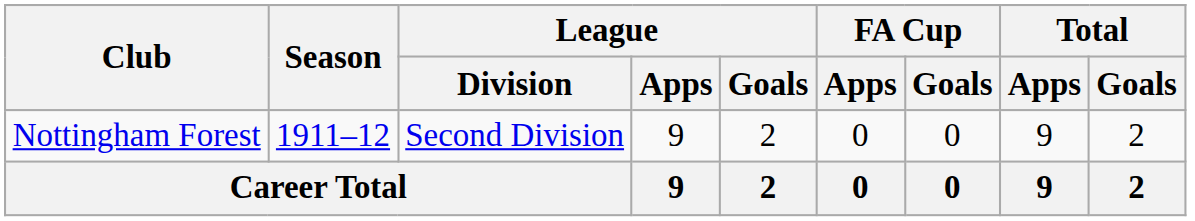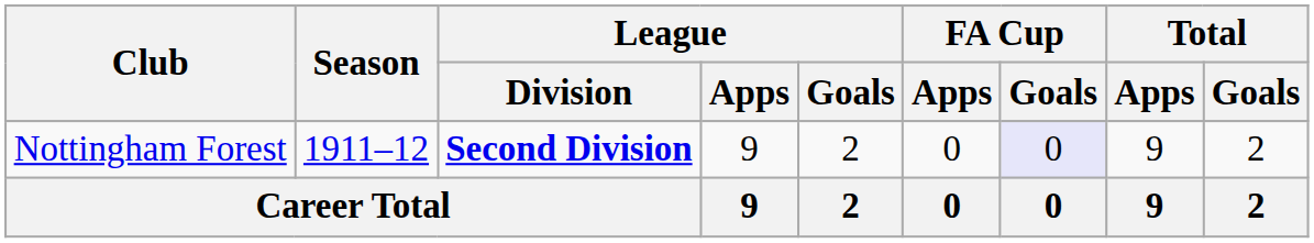Nottingham Forest | League / Division: normal -> bold
Nottingham Forest | FA Cup / Goals: no background -> lavender background
